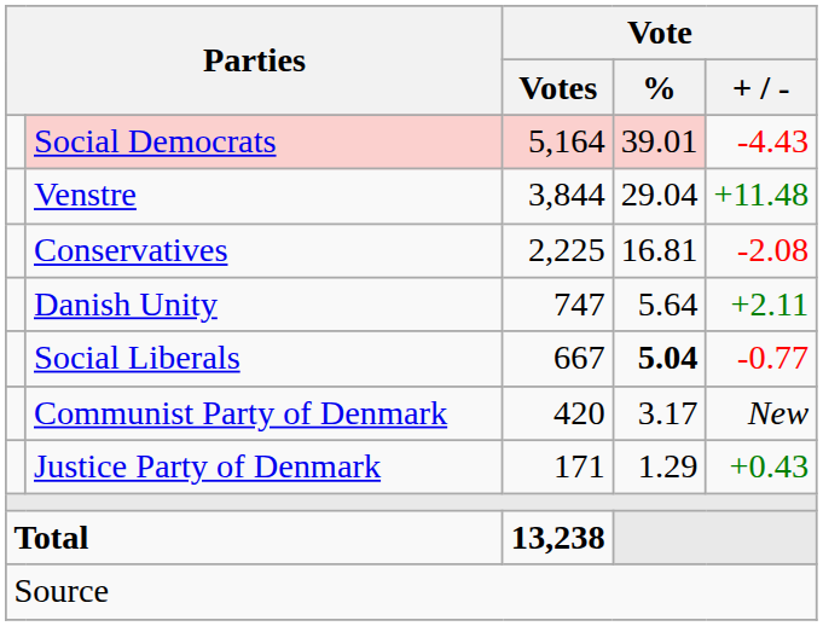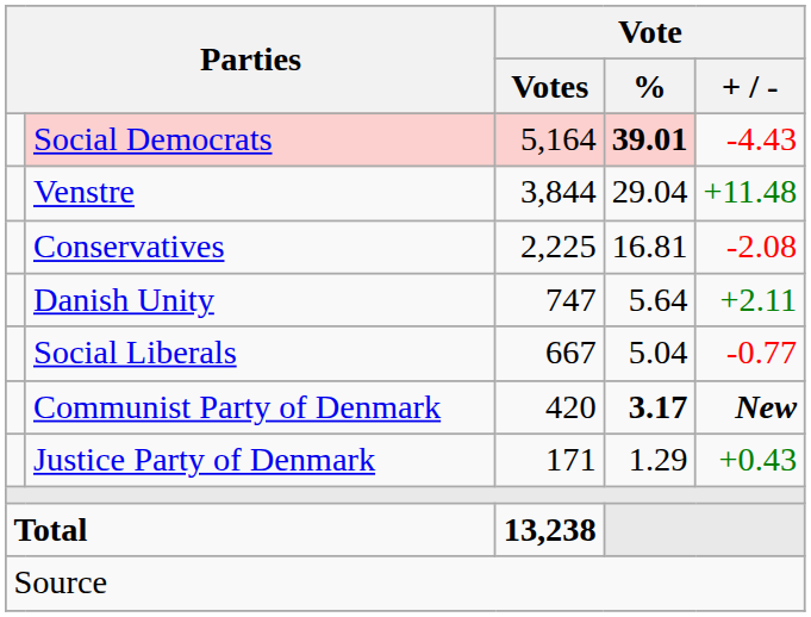Social Democrats | Vote / %: normal -> bold
Social Liberals | Vote / %: bold -> normal
Communist Party of Denmark | Vote / %: normal -> bold
Communist Party of Denmark | Vote / + / -: normal -> bold
